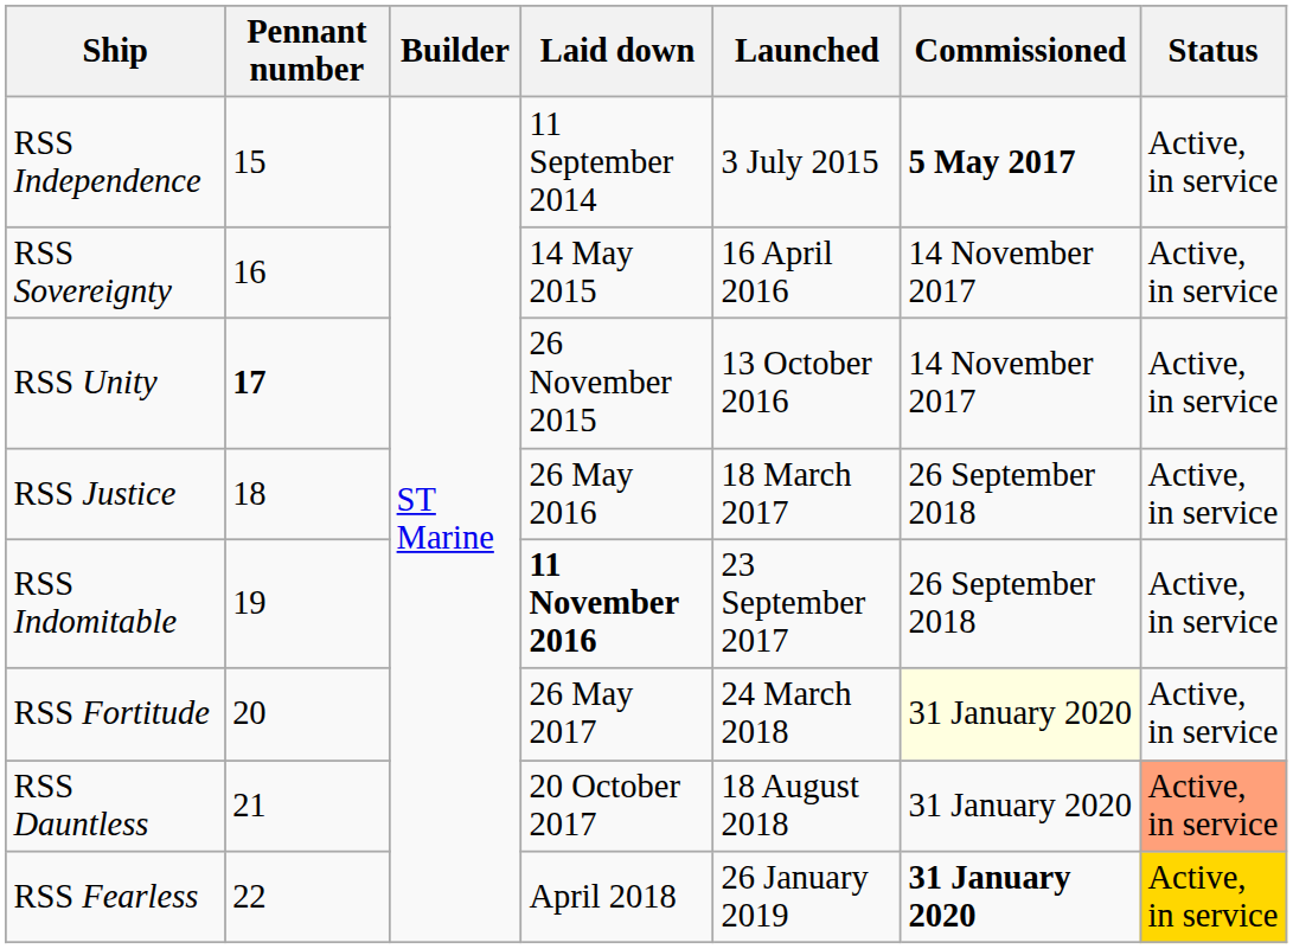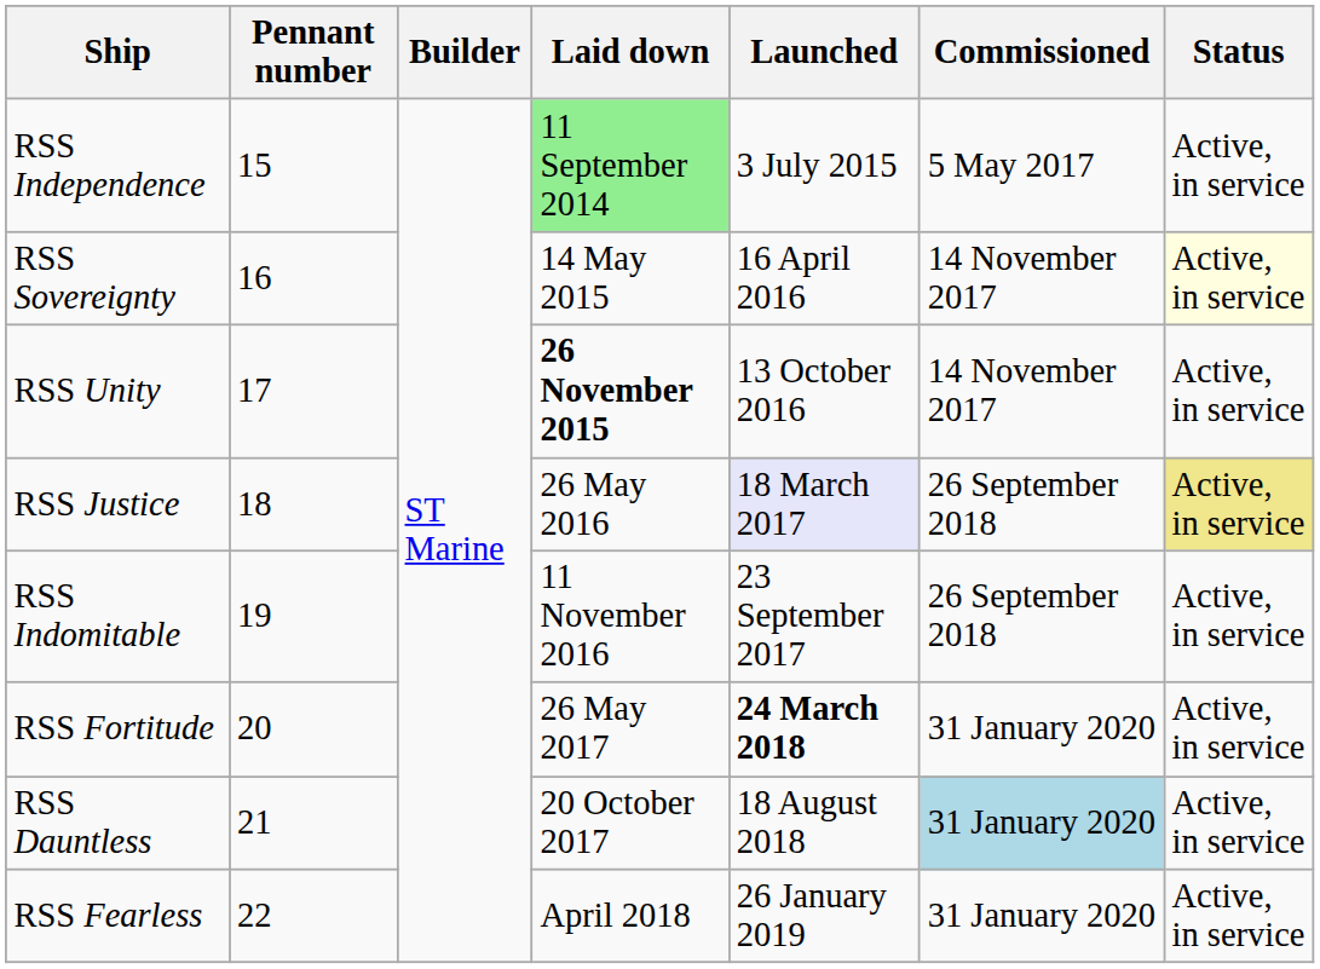RSS Independence | Laid down: no background -> lightgreen background
RSS Independence | Commissioned: bold -> normal
RSS Sovereignty | Status: no background -> lightyellow background
RSS Unity | Pennant number: bold -> normal
RSS Unity | Laid down: normal -> bold
RSS Justice | Launched: no background -> lavender background
RSS Justice | Status: no background -> khaki background
RSS Indomitable | Laid down: bold -> normal
RSS Fortitude | Launched: normal -> bold
RSS Fortitude | Commissioned: lightyellow background -> no background
RSS Dauntless | Commissioned: no background -> lightblue background
RSS Dauntless | Status: lightsalmon background -> no background
RSS Fearless | Commissioned: bold -> normal
RSS Fearless | Status: gold background -> no background
